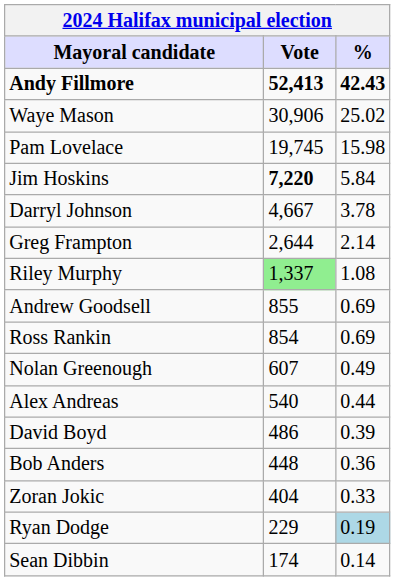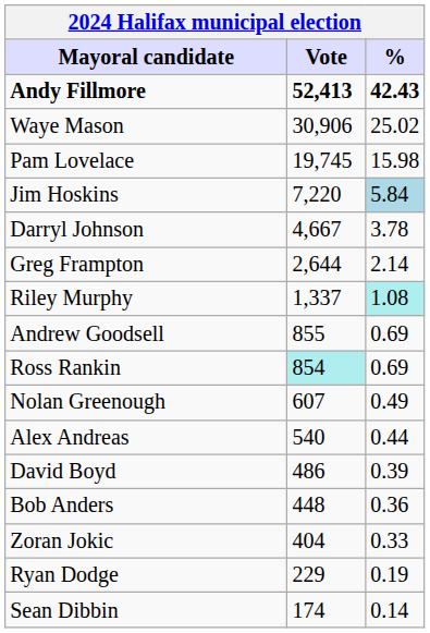Jim Hoskins | Vote: bold -> normal
Jim Hoskins | %: no background -> lightblue background
Riley Murphy | Vote: lightgreen background -> no background
Riley Murphy | %: no background -> paleturquoise background
Ross Rankin | Vote: no background -> paleturquoise background
Ryan Dodge | %: lightblue background -> no background
